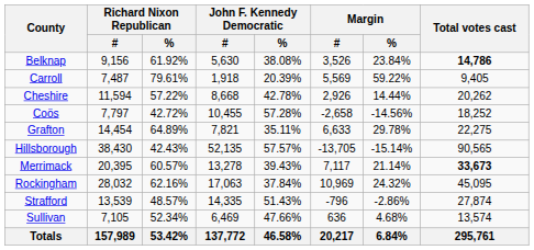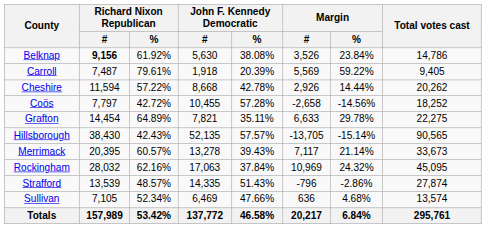Belknap | Richard Nixon Republican / #: normal -> bold
Belknap | Total votes cast: bold -> normal
Merrimack | Total votes cast: bold -> normal
